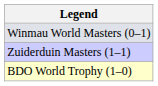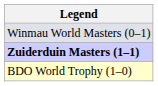row 3 | column 1: normal -> bold
